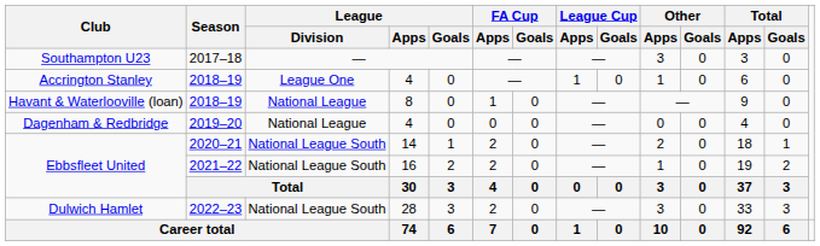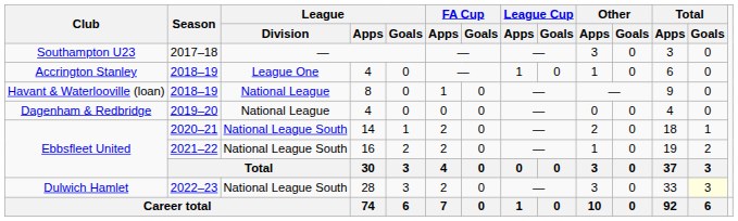Dulwich Hamlet | Total / Goals: no background -> lightyellow background
